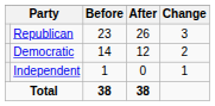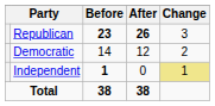Republican | Before: normal -> bold
Republican | After: normal -> bold
Independent | Before: normal -> bold
Independent | Change: no background -> khaki background
